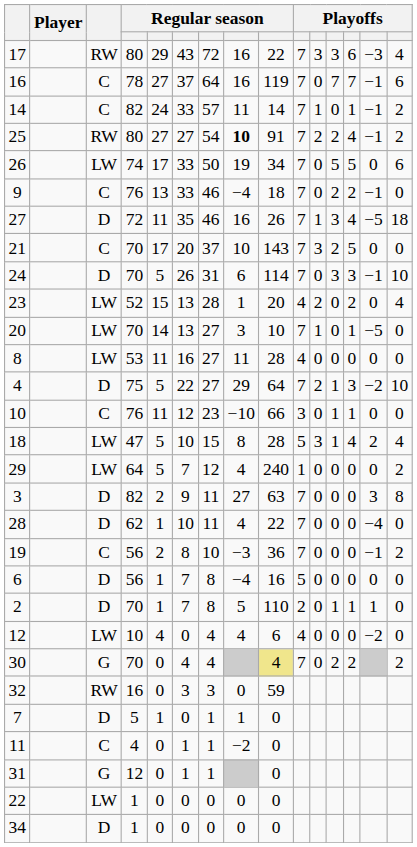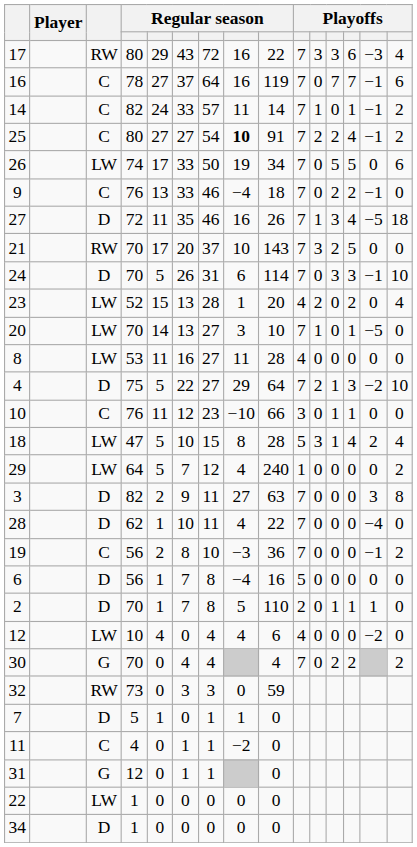25 | column 3: RW -> C
21 | column 3: C -> RW
30 | column 9: khaki background -> no background
32 | column 4: 16 -> 73
